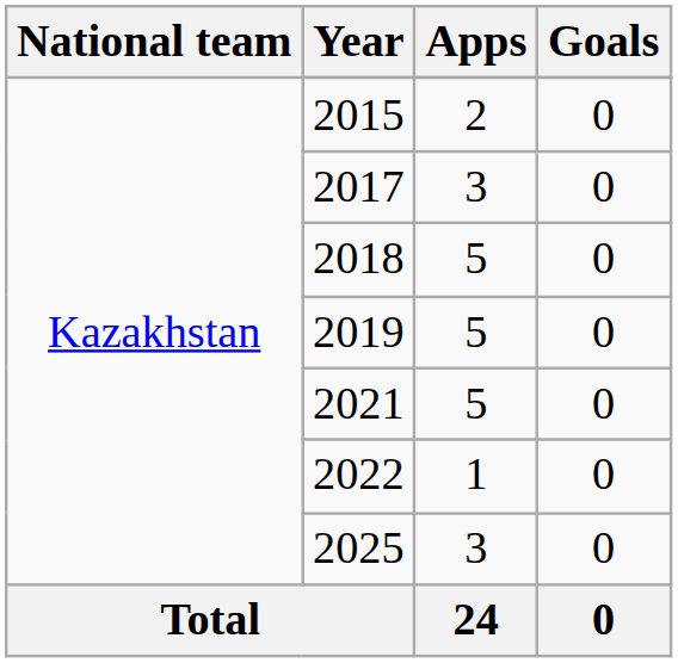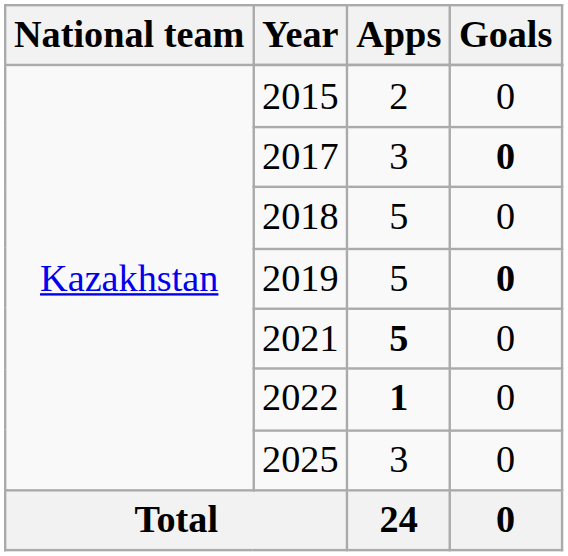2017 | Goals: normal -> bold
2019 | Goals: normal -> bold
2021 | Apps: normal -> bold
2022 | Apps: normal -> bold
